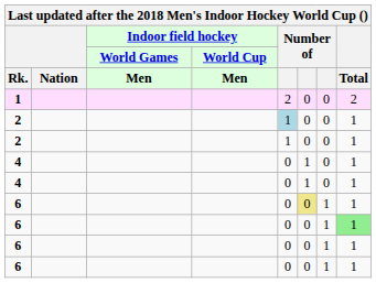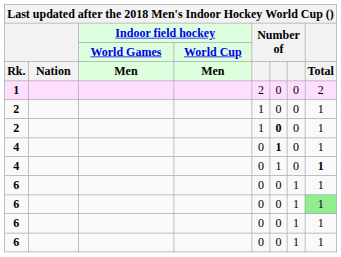row 6 | column 5: lightblue background -> no background
row 7 | column 6: normal -> bold
row 8 | column 6: normal -> bold
row 9 | Total: normal -> bold
row 10 | column 6: khaki background -> no background
